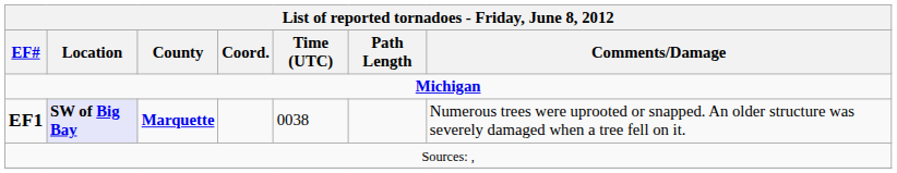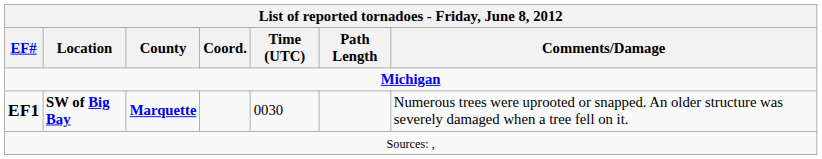EF1 | Location: lavender background -> no background
EF1 | Time (UTC): 0038 -> 0030
